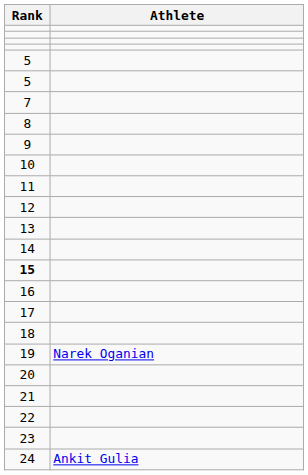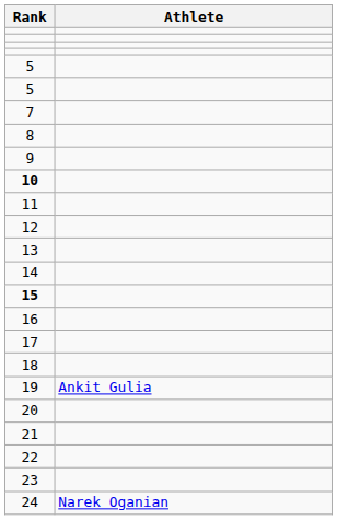row 11 | Rank: normal -> bold
row 20 | Athlete: Narek Oganian -> Ankit Gulia
row 25 | Athlete: Ankit Gulia -> Narek Oganian
